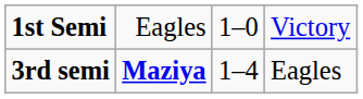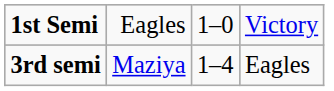3rd semi | column 2: bold -> normal
